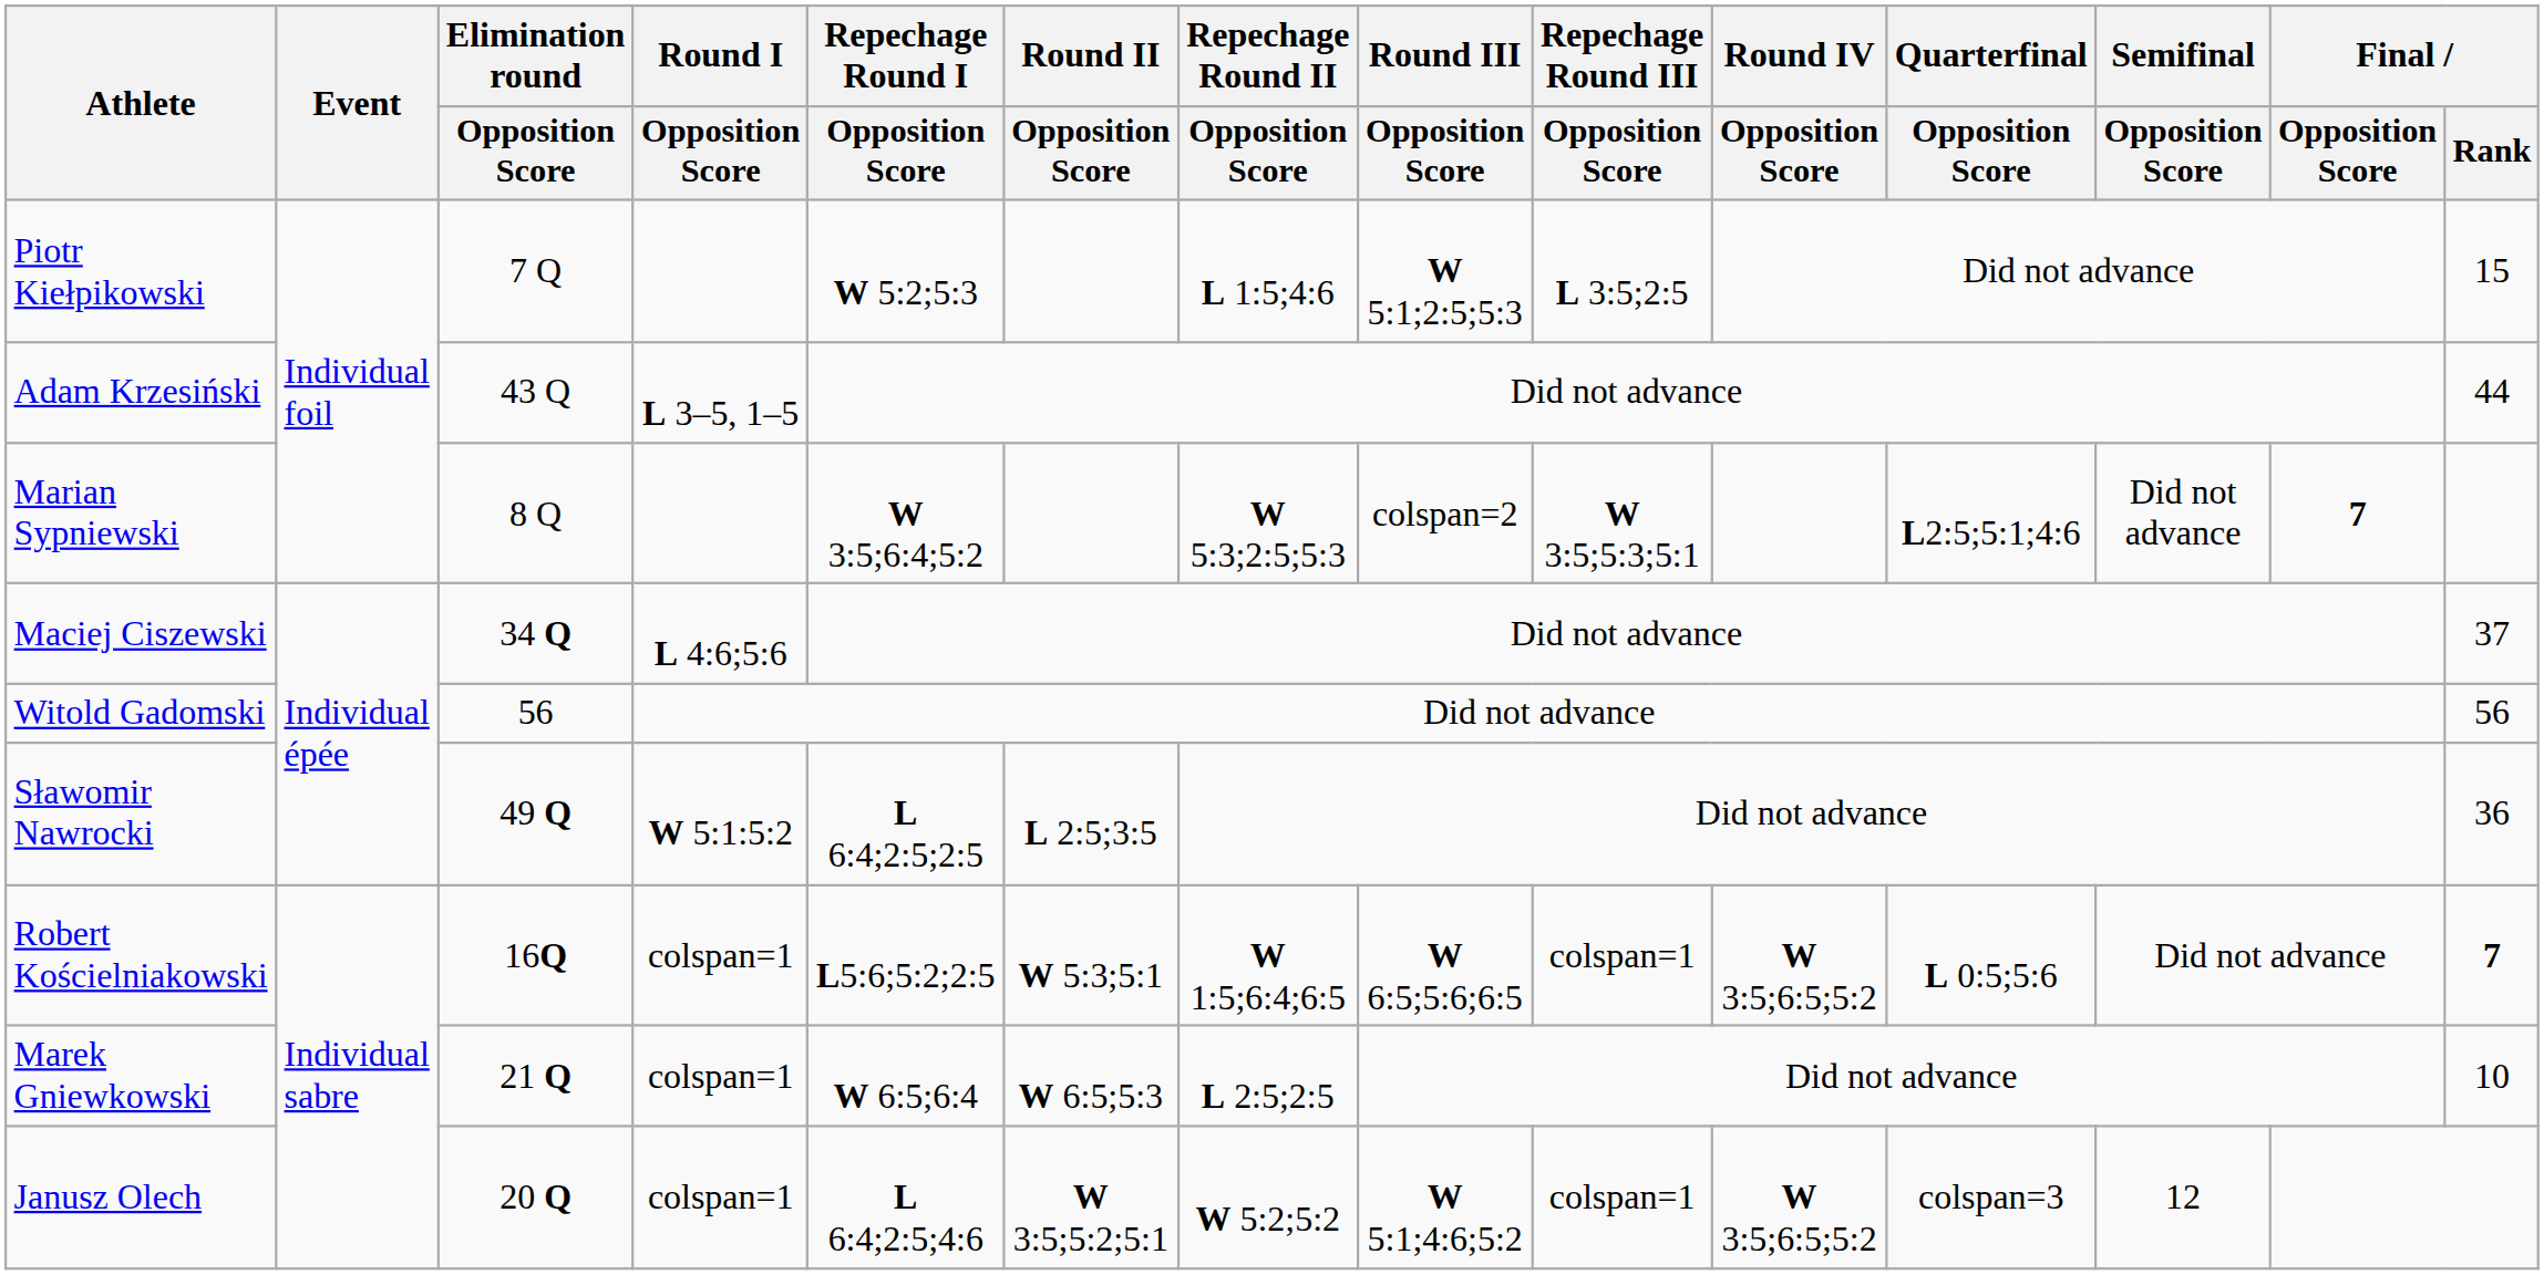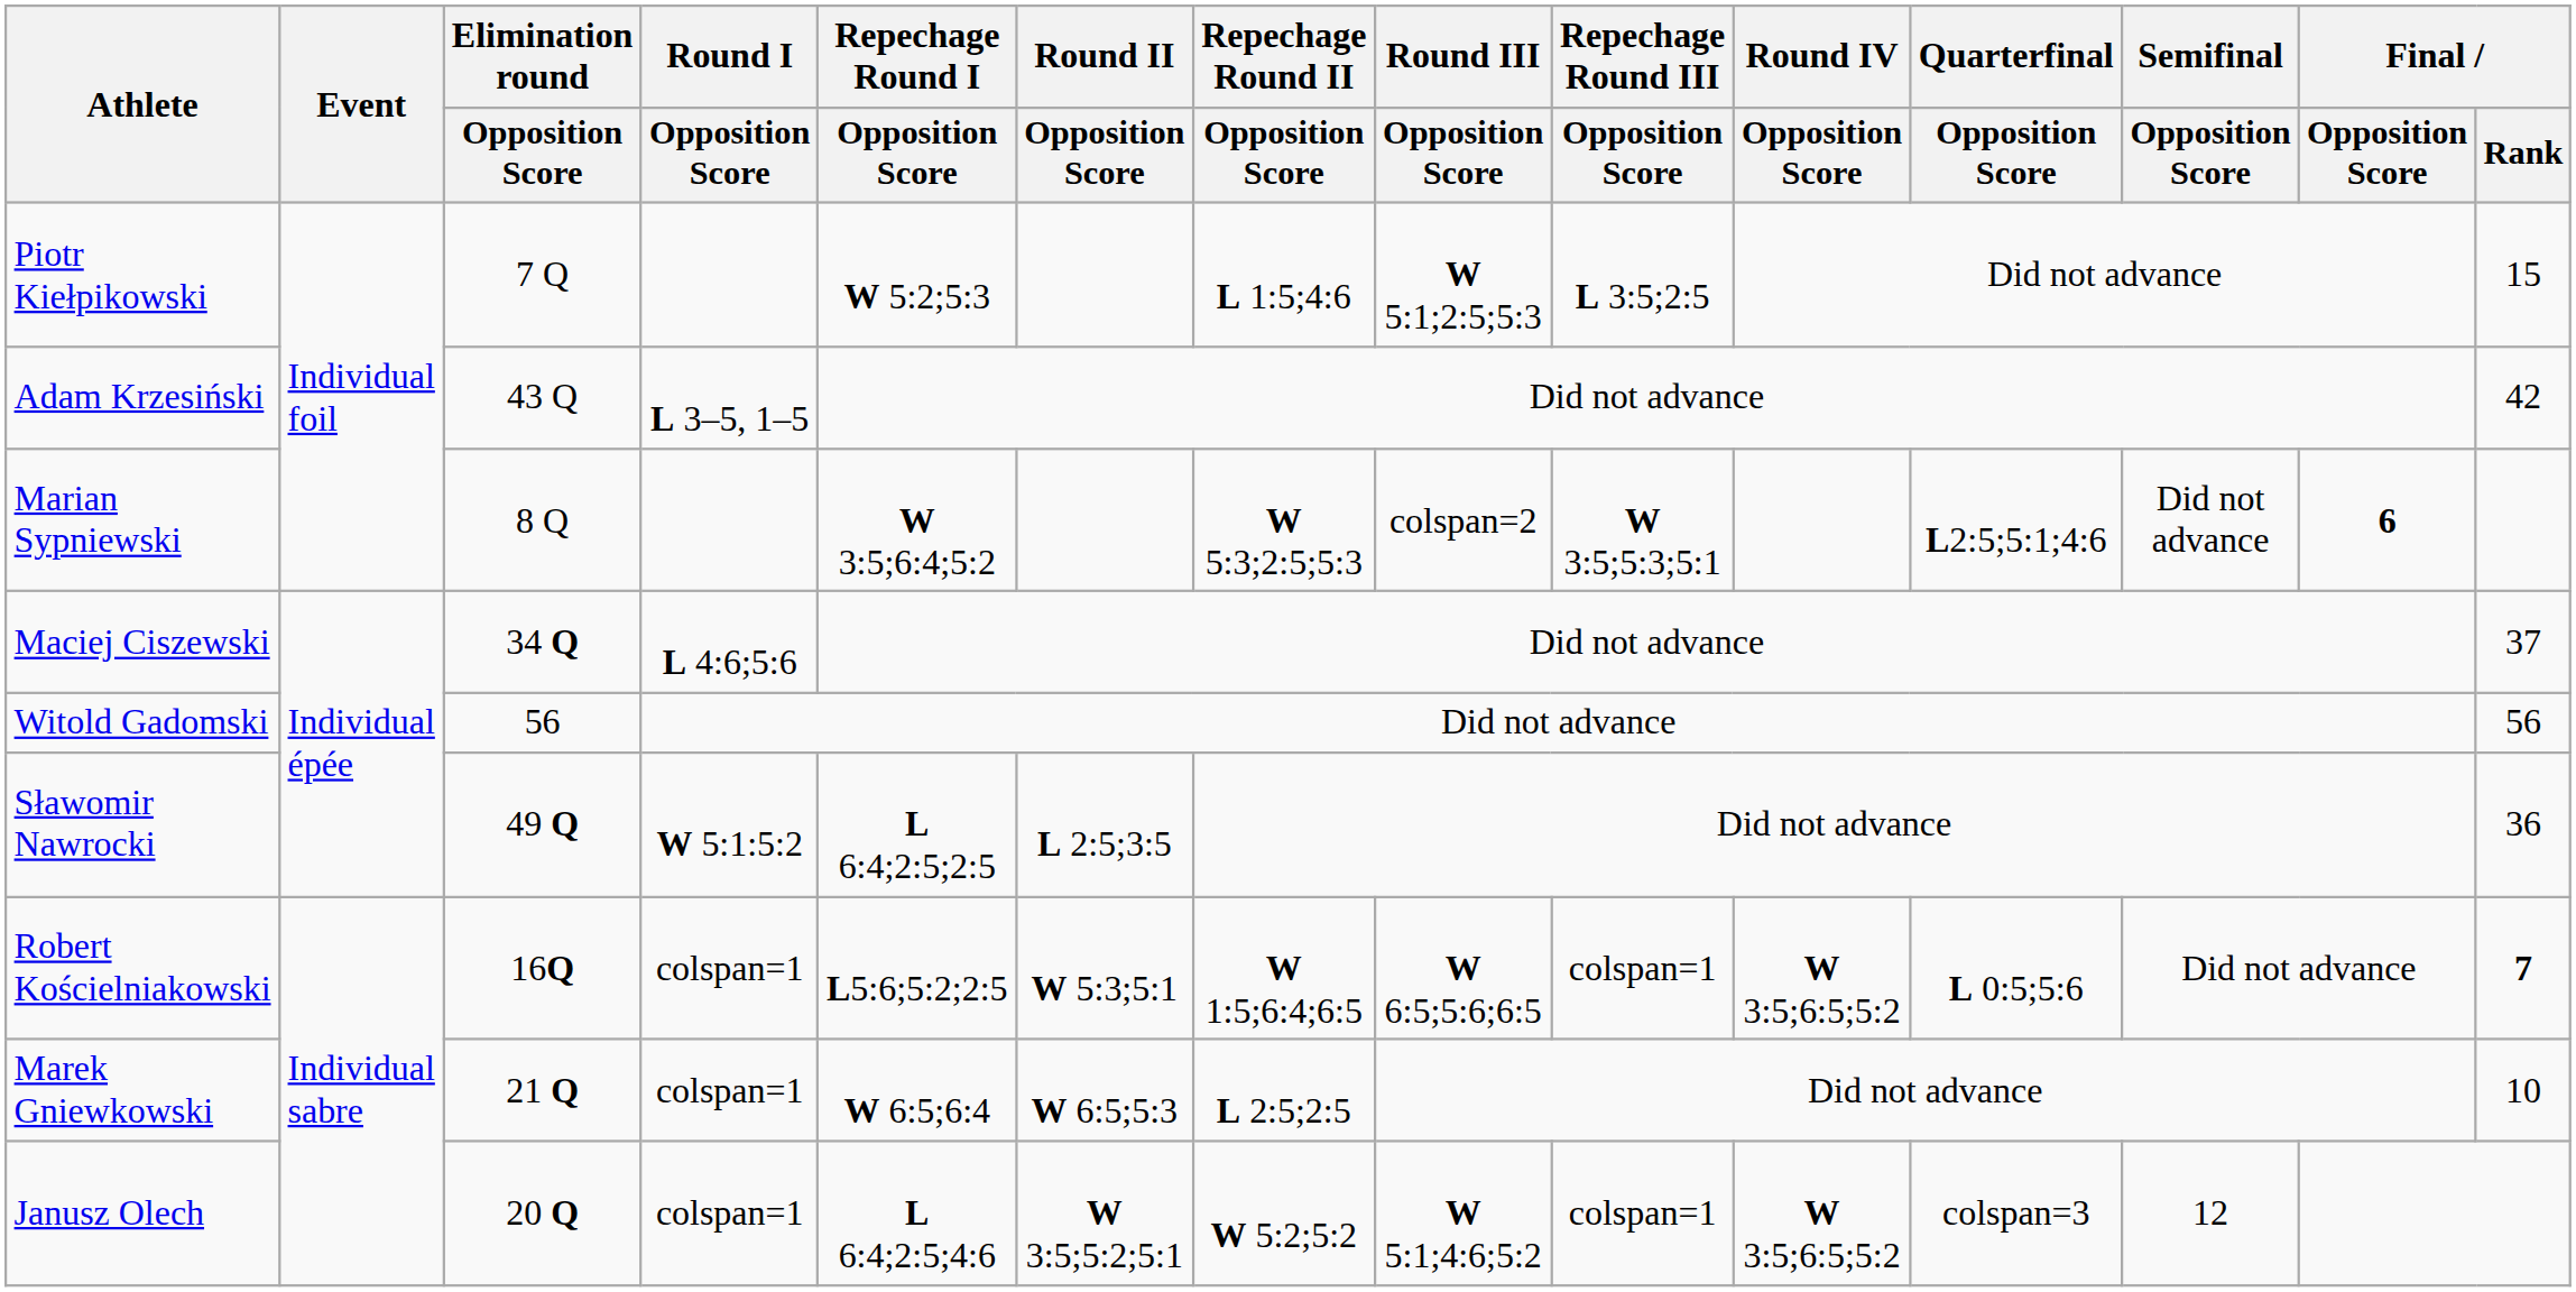Adam Krzesiński | Final / Rank: 44 -> 42
Marian Sypniewski | Final / Opposition Score: 7 -> 6
